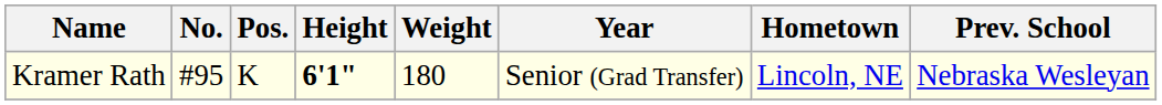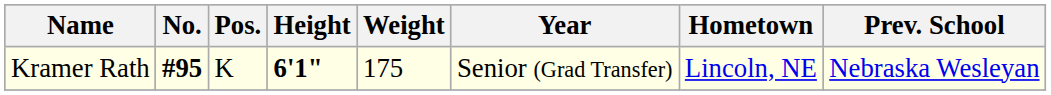Kramer Rath | No.: normal -> bold
Kramer Rath | Weight: 180 -> 175
